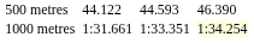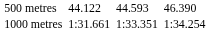1000 metres | column 4: lightyellow background -> no background
